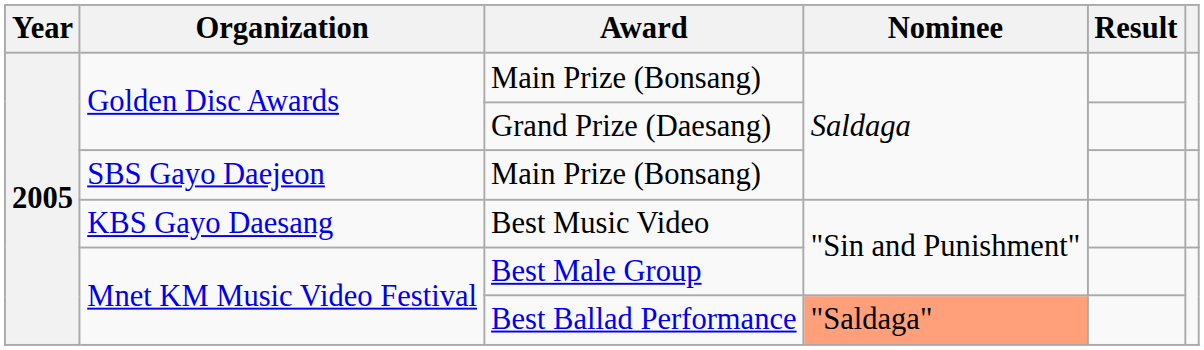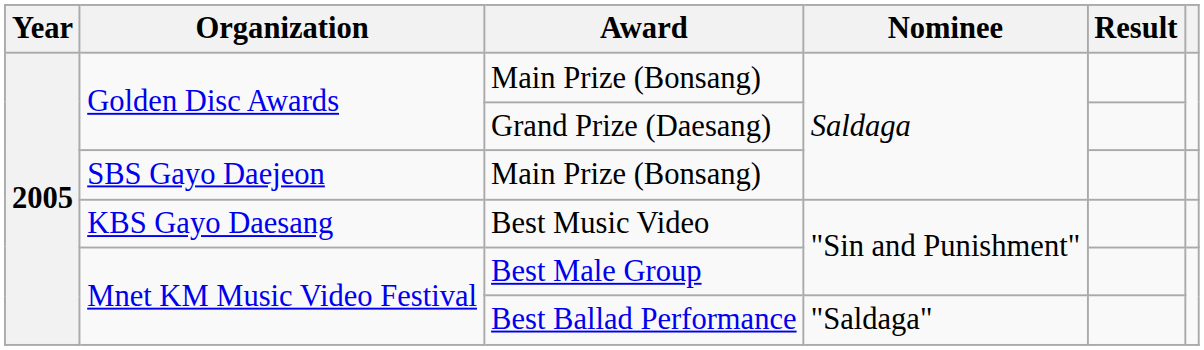Best Ballad Performance | Nominee: lightsalmon background -> no background
